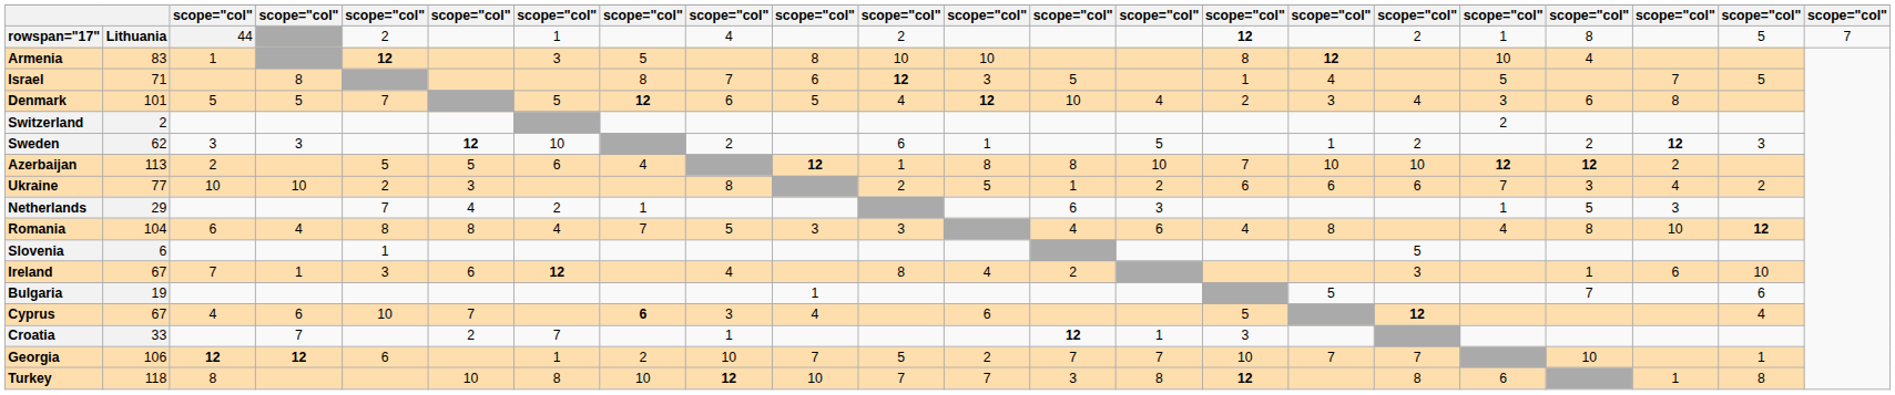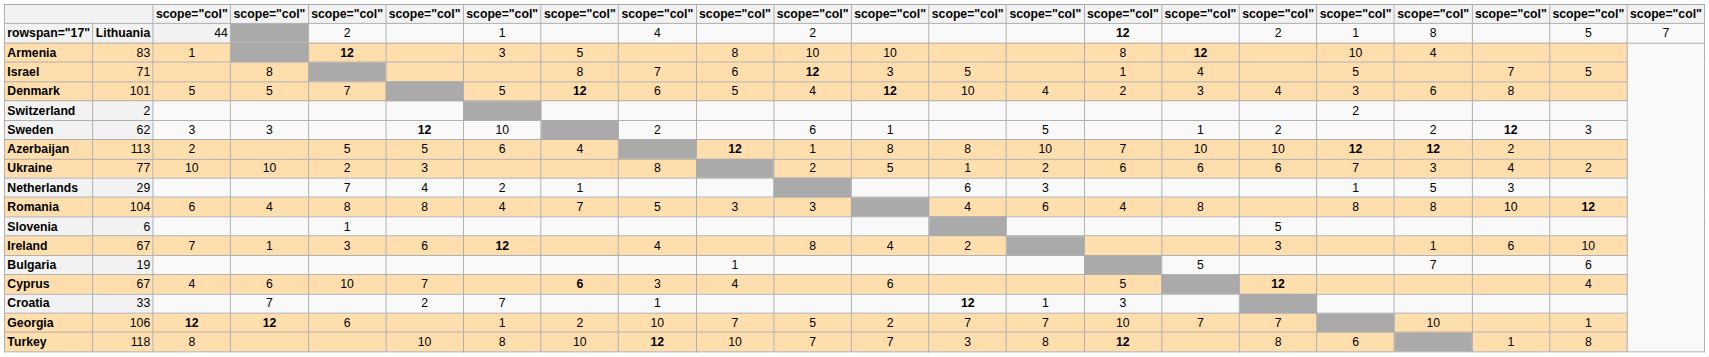Romania | column 18: 4 -> 8
